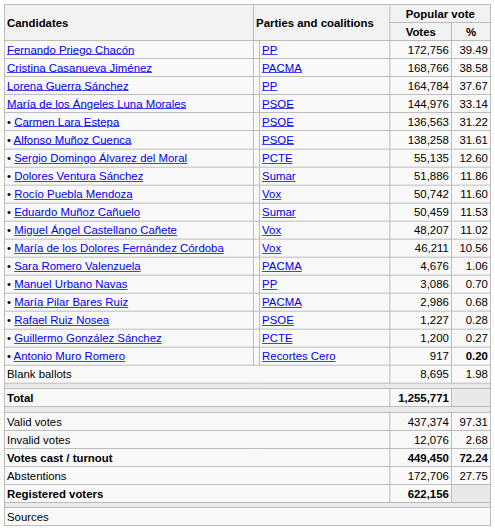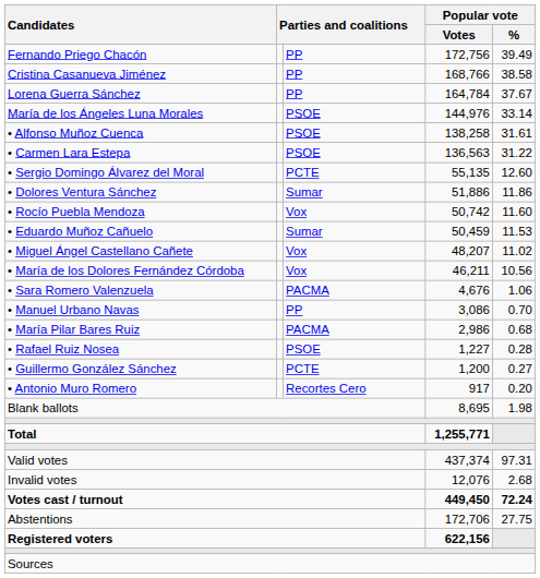Cristina Casanueva Jiménez | column 3: PACMA -> PP
rows swapped: • Alfonso Muñoz Cuenca <-> • Carmen Lara Estepa
• Antonio Muro Romero | Popular vote / %: bold -> normal
